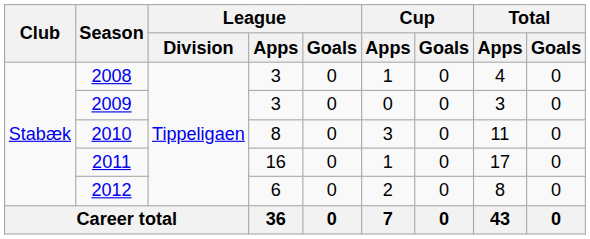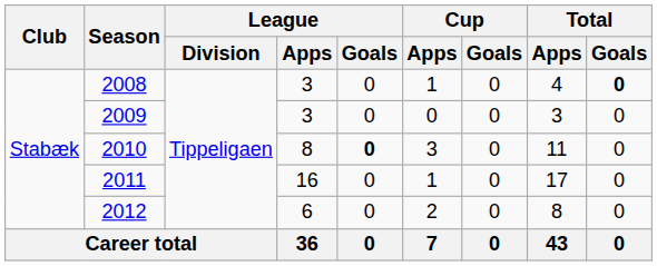2008 | Total / Goals: normal -> bold
2010 | League / Goals: normal -> bold
